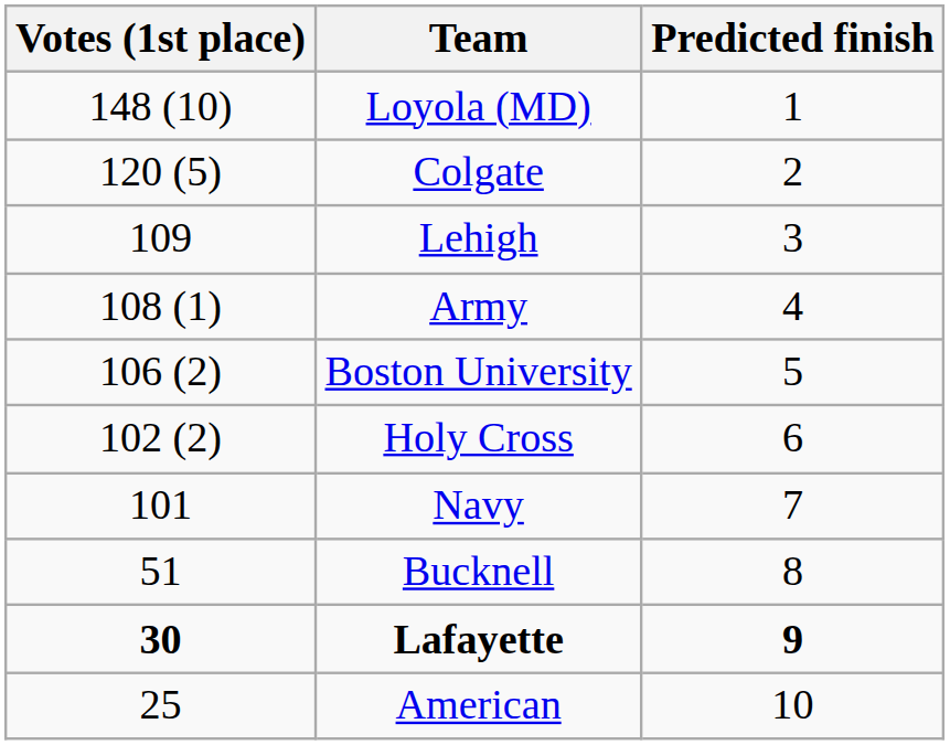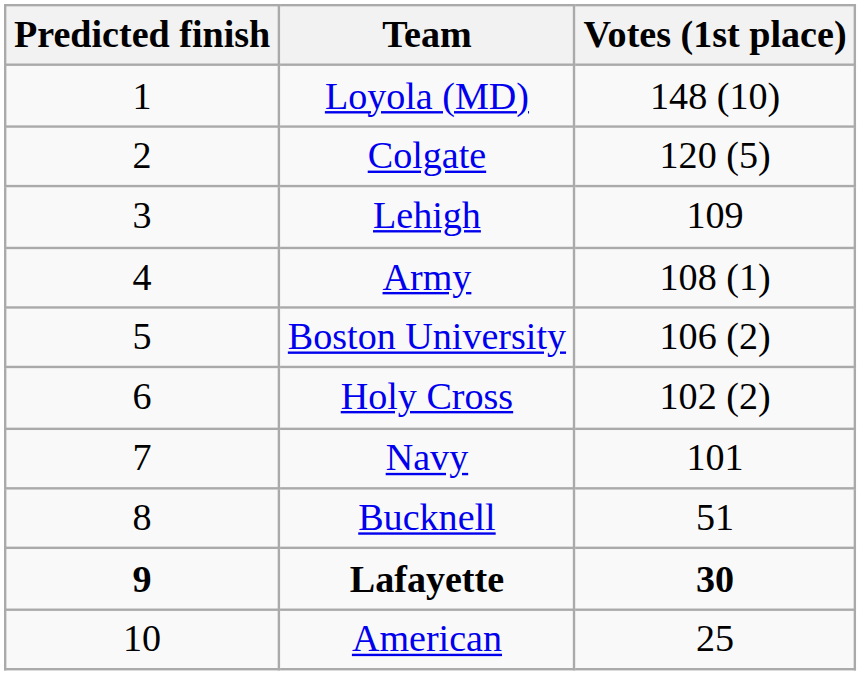columns swapped: Predicted finish <-> Votes (1st place)
